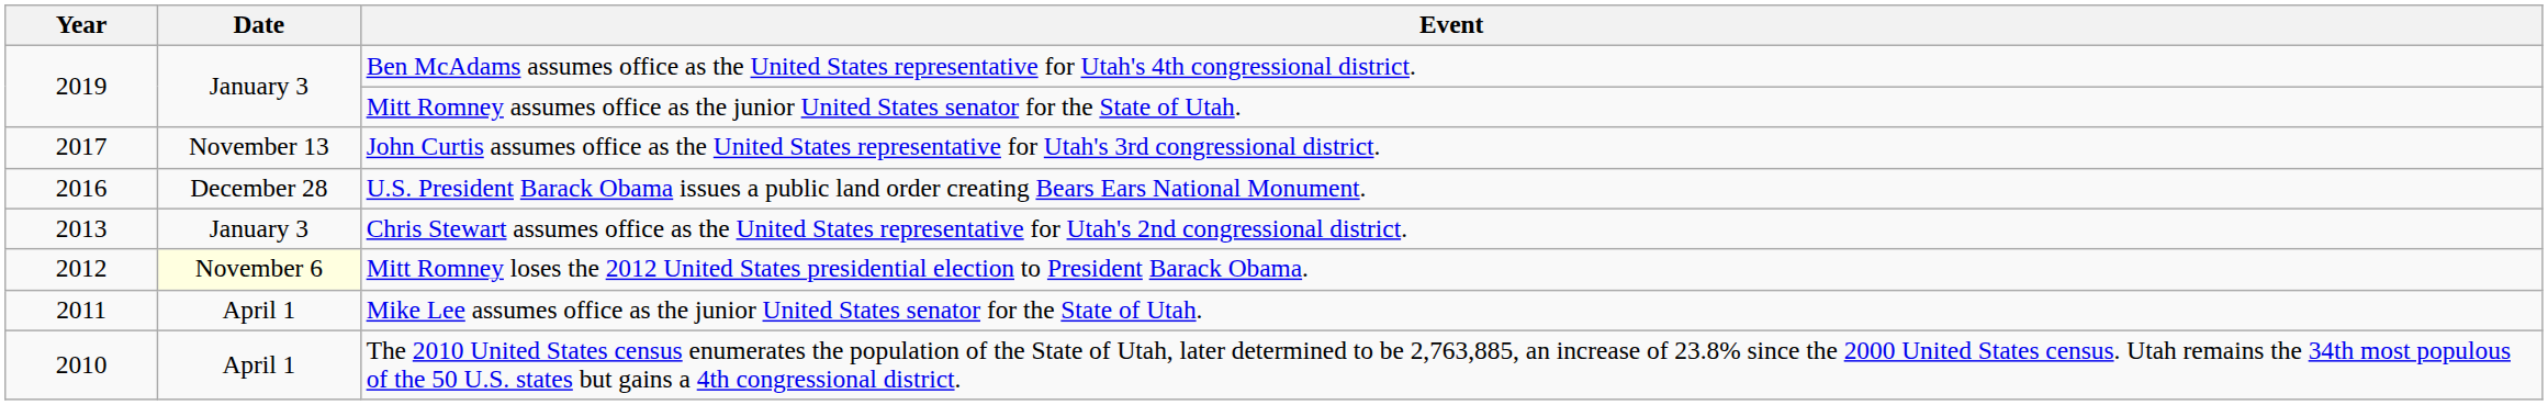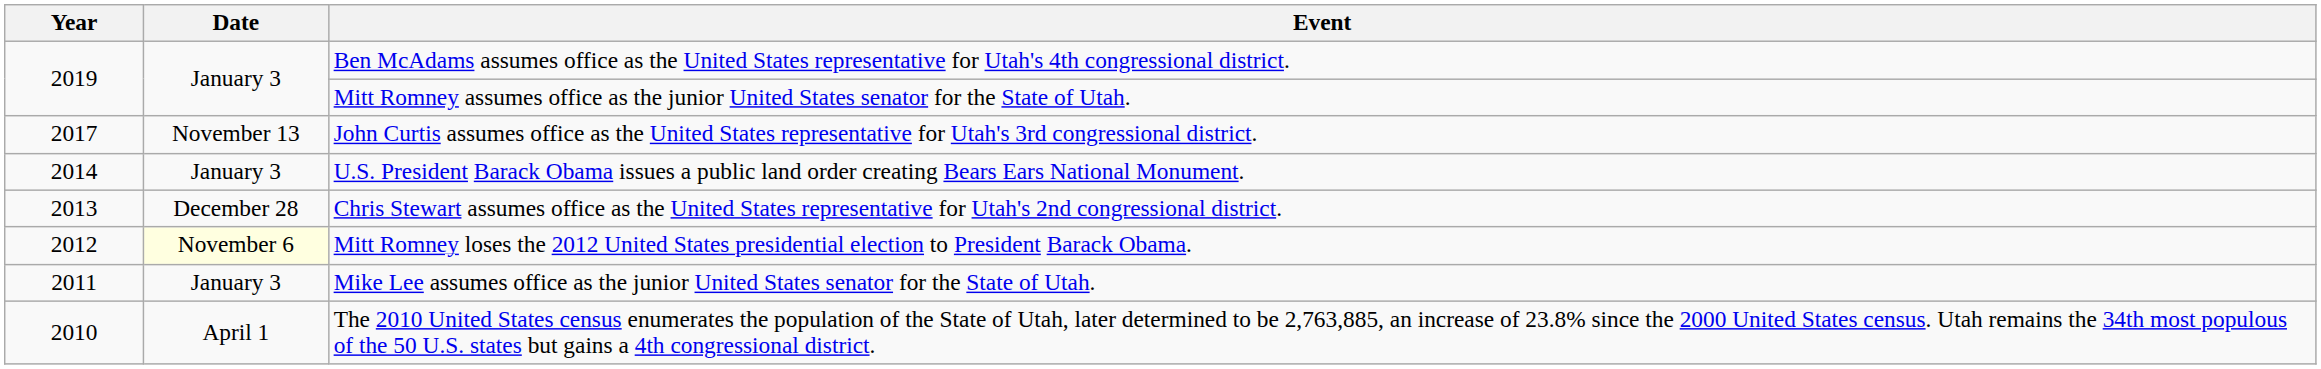row 5 | Year: 2016 -> 2014
row 5 | Date: December 28 -> January 3
row 6 | Date: January 3 -> December 28
row 8 | Date: April 1 -> January 3
